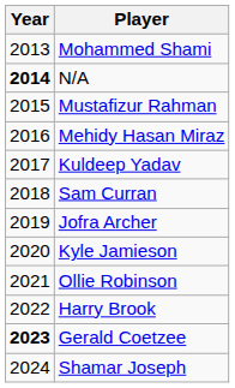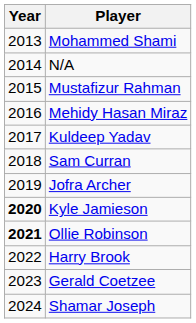N/A | Year: bold -> normal
Kyle Jamieson | Year: normal -> bold
Ollie Robinson | Year: normal -> bold
Gerald Coetzee | Year: bold -> normal
